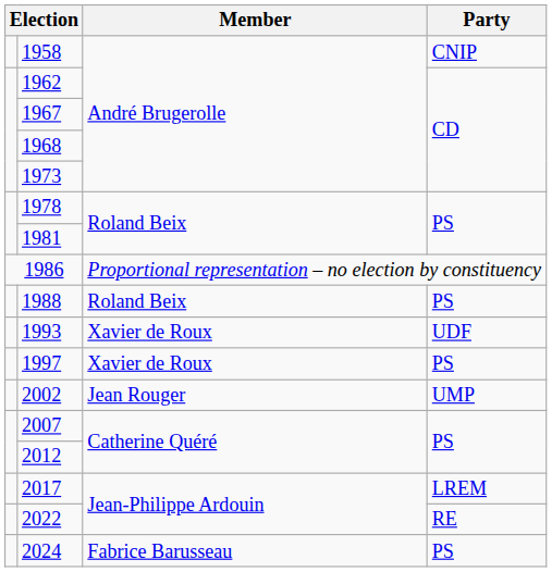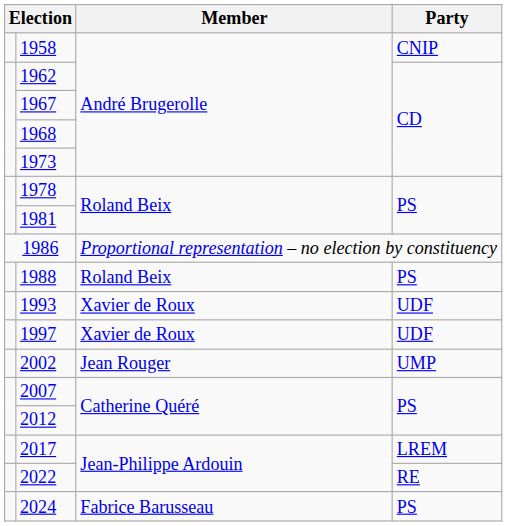1997 | Party: PS -> UDF
